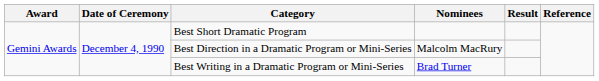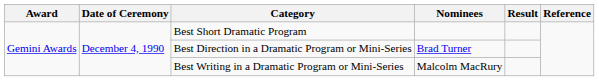Best Direction in a Dramatic Program or Mini-Series | Nominees: Malcolm MacRury -> Brad Turner
Best Writing in a Dramatic Program or Mini-Series | Nominees: Brad Turner -> Malcolm MacRury
